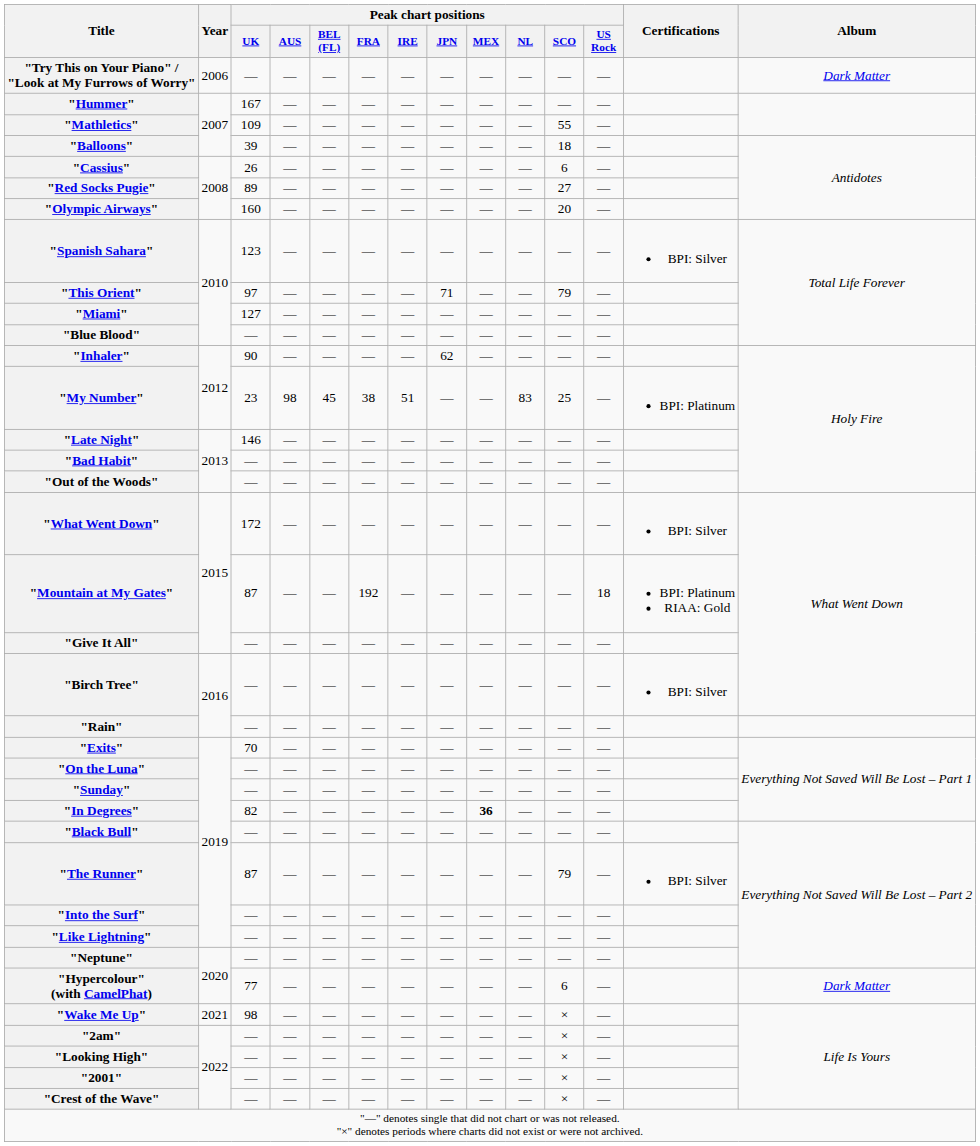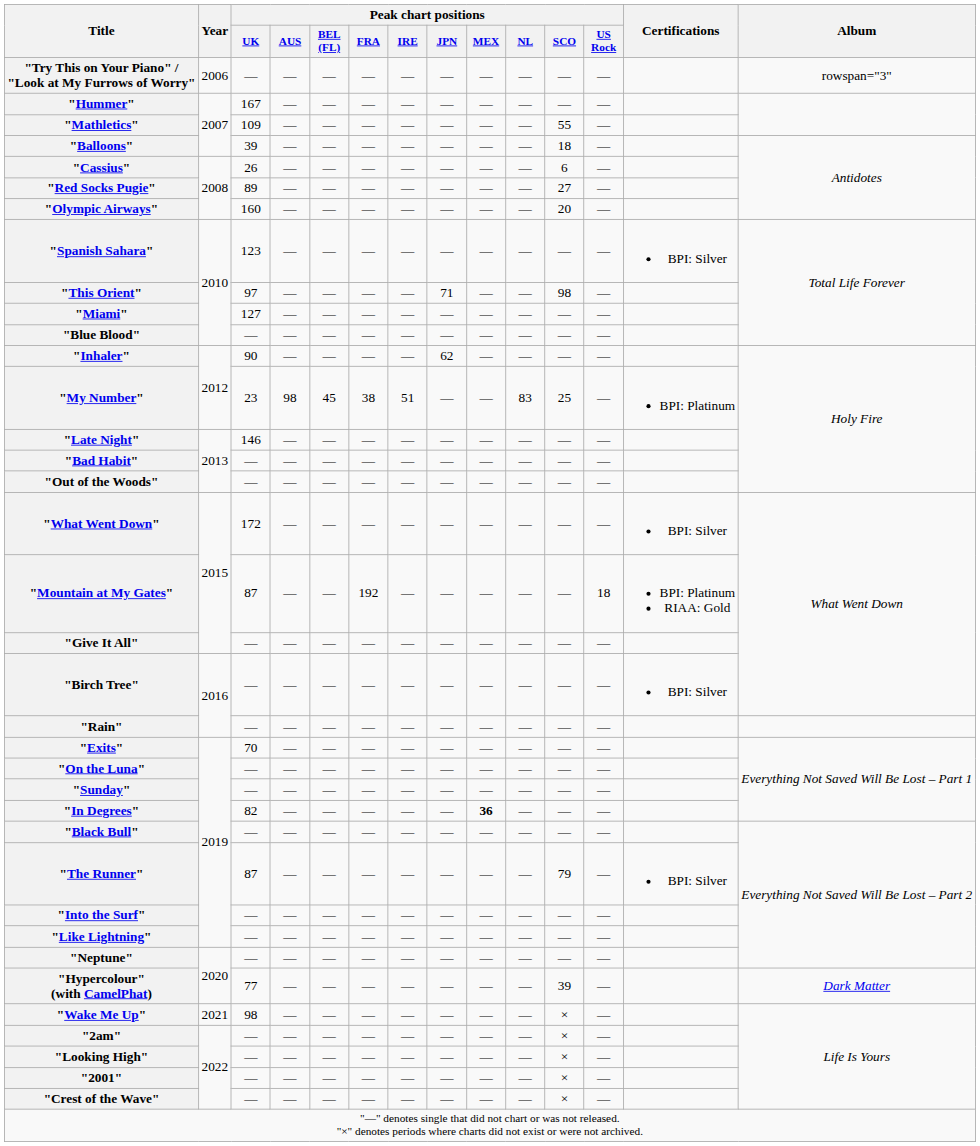"Try This on Your Piano" / "Look at My Furrows of Worry" | Album: Dark Matter -> rowspan="3"
"This Orient" | Peak chart positions / SCO: 79 -> 98
"Hypercolour" (with CamelPhat) | Peak chart positions / SCO: 6 -> 39
